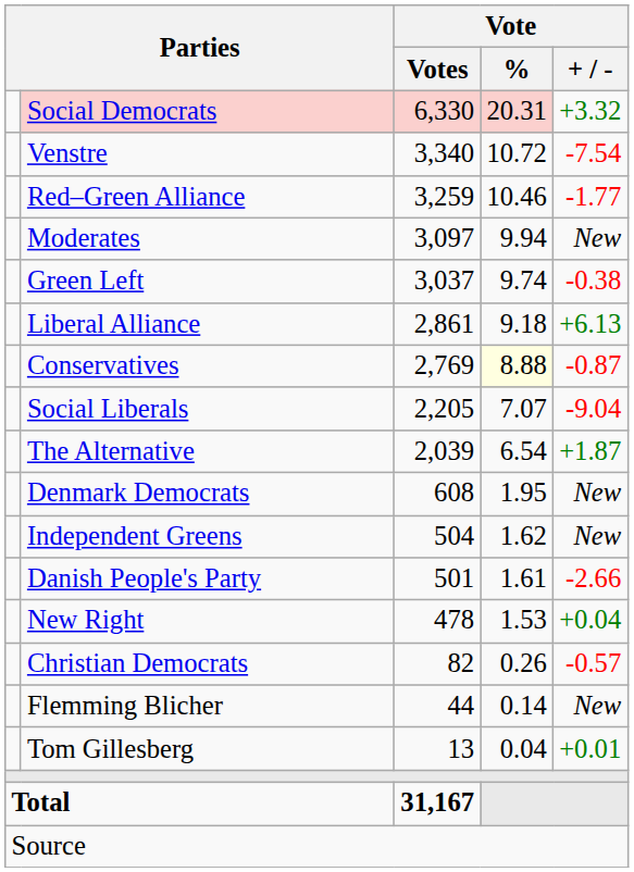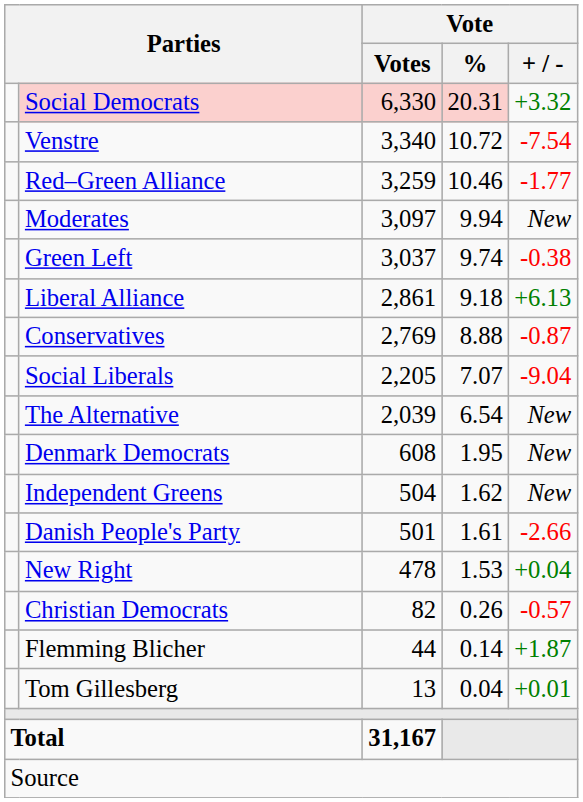Conservatives | Vote / %: lightyellow background -> no background
The Alternative | Vote / + / -: +1.87 -> New
Flemming Blicher | Vote / + / -: New -> +1.87
